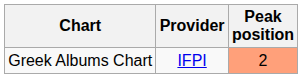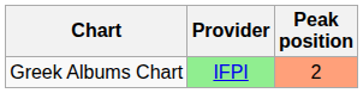Greek Albums Chart | Provider: no background -> lightgreen background
